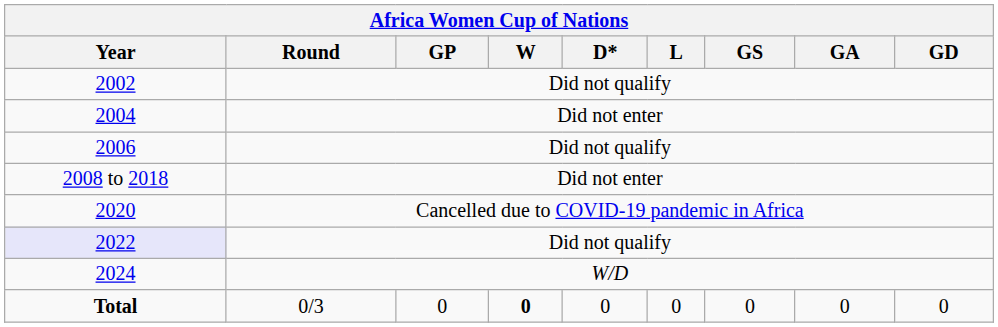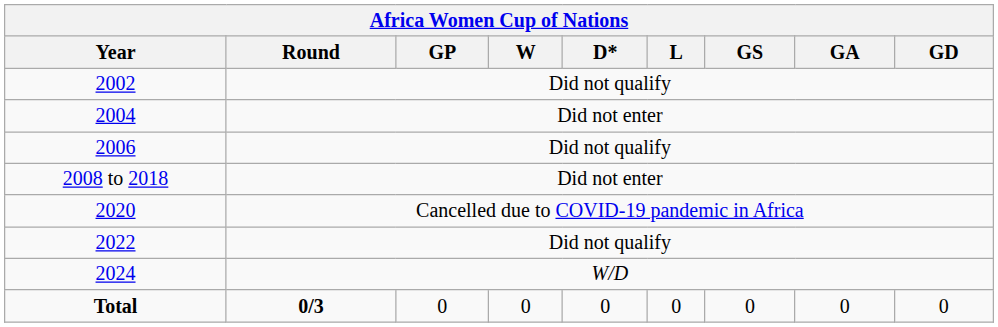2022 | Year: lavender background -> no background
Total | Round: normal -> bold
Total | W: bold -> normal
